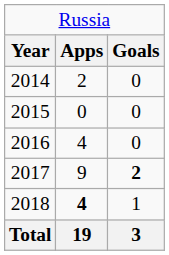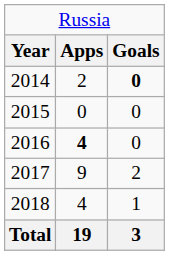2014 | column 3: normal -> bold
2016 | column 2: normal -> bold
2017 | column 3: bold -> normal
2018 | column 2: bold -> normal
